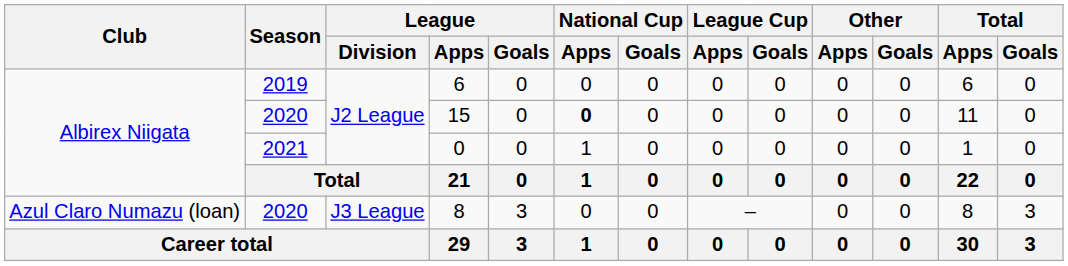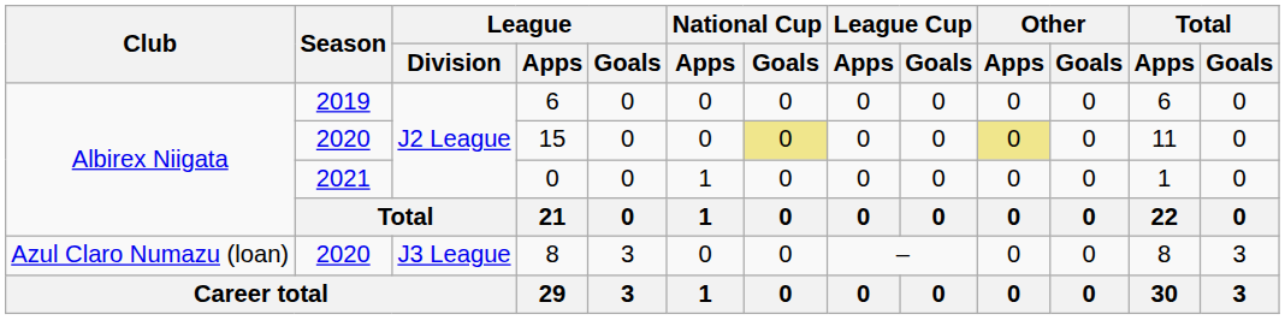15 | National Cup / Apps: bold -> normal
15 | National Cup / Goals: no background -> khaki background
15 | Other / Apps: no background -> khaki background
